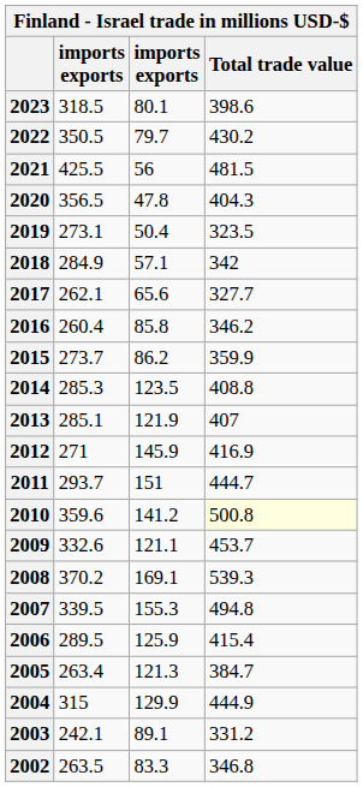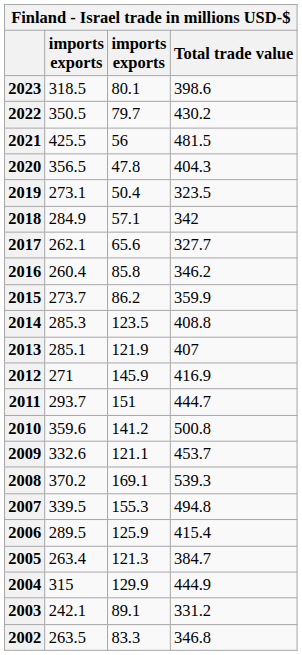2010 | Total trade value: lightyellow background -> no background
